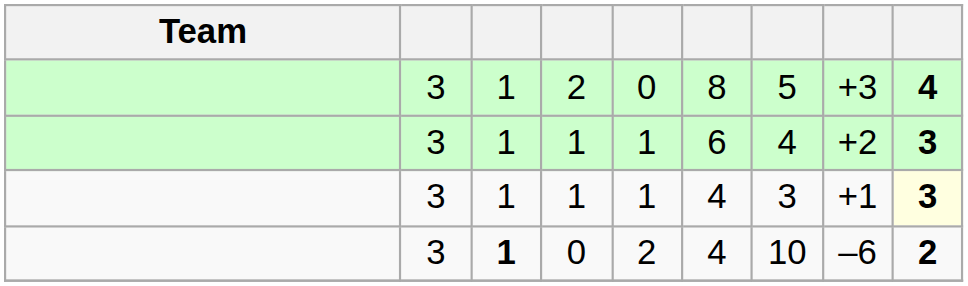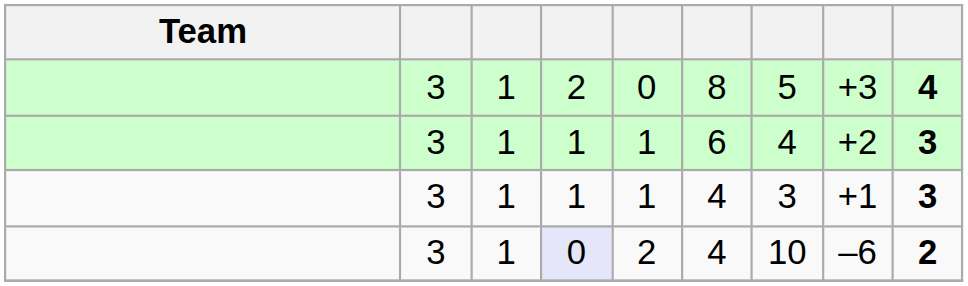row 4 | column 9: lightyellow background -> no background
row 5 | column 3: bold -> normal
row 5 | column 4: no background -> lavender background
